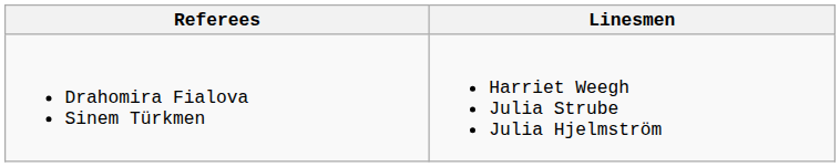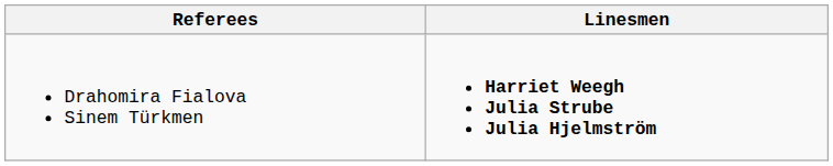Drahomira Fialova Sinem Türkmen | Linesmen: normal -> bold
